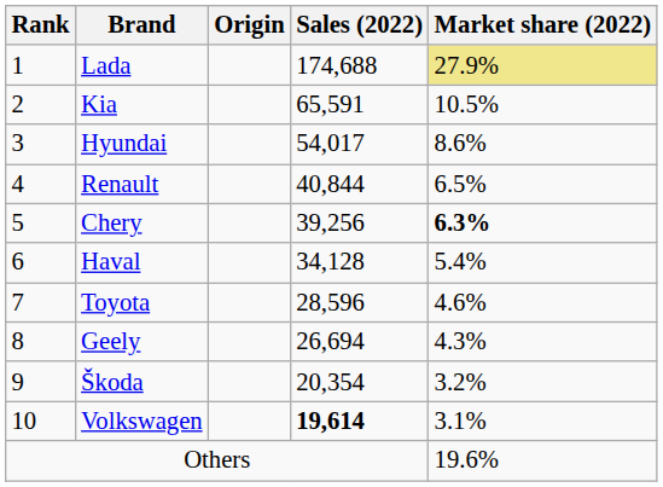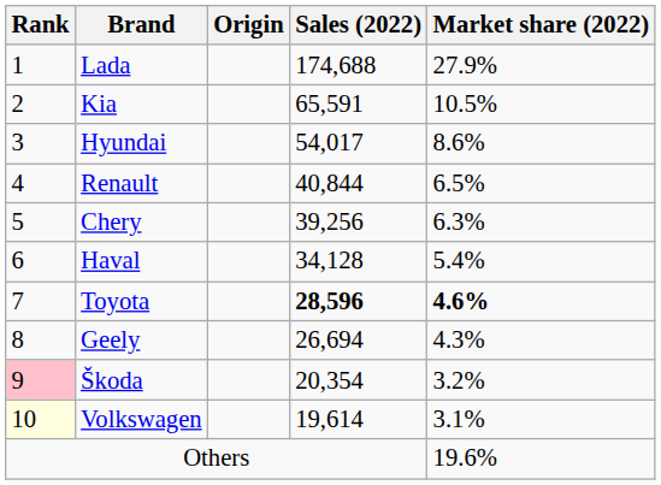Lada | Market share (2022): khaki background -> no background
Chery | Market share (2022): bold -> normal
Toyota | Sales (2022): normal -> bold
Toyota | Market share (2022): normal -> bold
Škoda | Rank: no background -> pink background
Volkswagen | Rank: no background -> lightyellow background
Volkswagen | Sales (2022): bold -> normal
